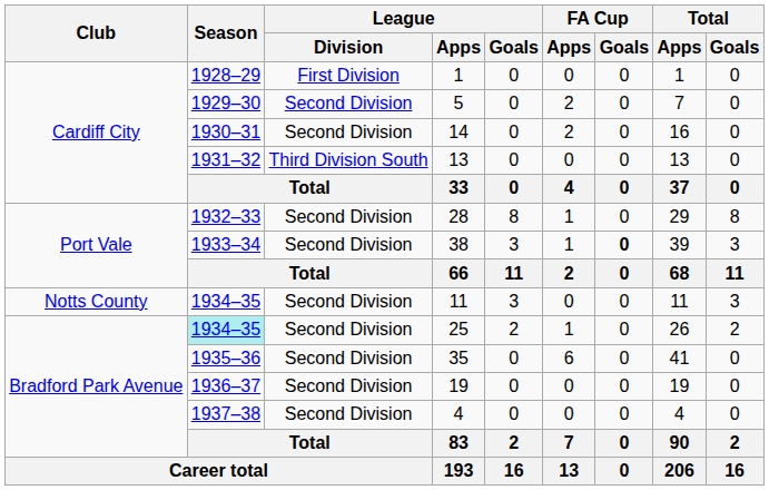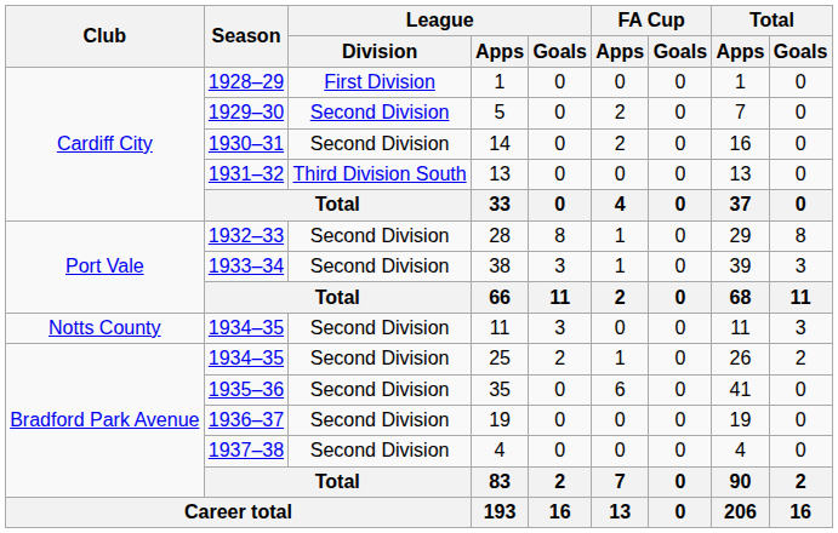38 | FA Cup / Goals: bold -> normal
25 | Season: paleturquoise background -> no background
